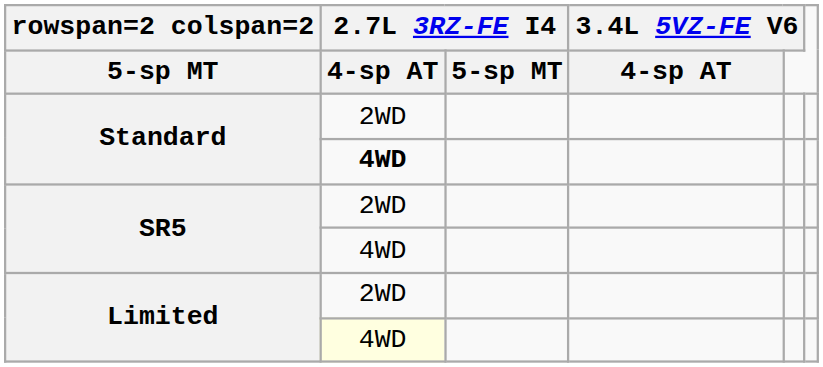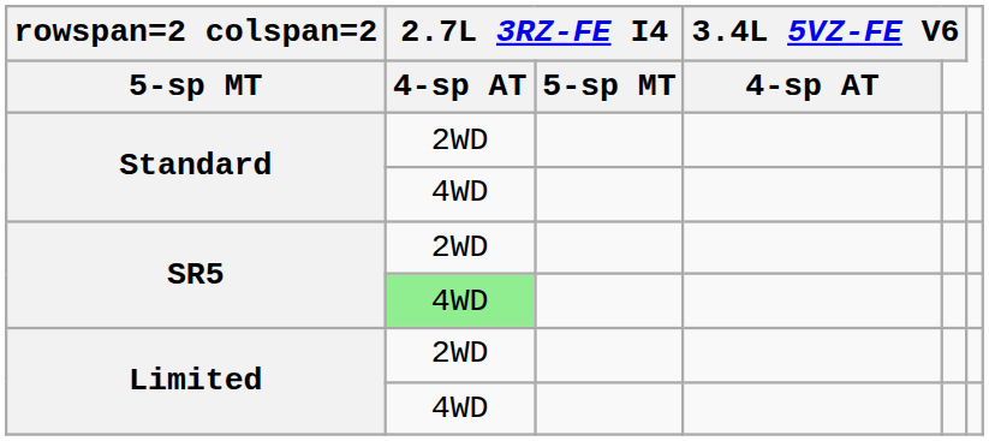Standard / 4WD | 2.7L 3RZ-FE I4 / 4-sp AT: bold -> normal
SR5 / 4WD | 2.7L 3RZ-FE I4 / 4-sp AT: no background -> lightgreen background
Limited / 4WD | 2.7L 3RZ-FE I4 / 4-sp AT: lightyellow background -> no background
